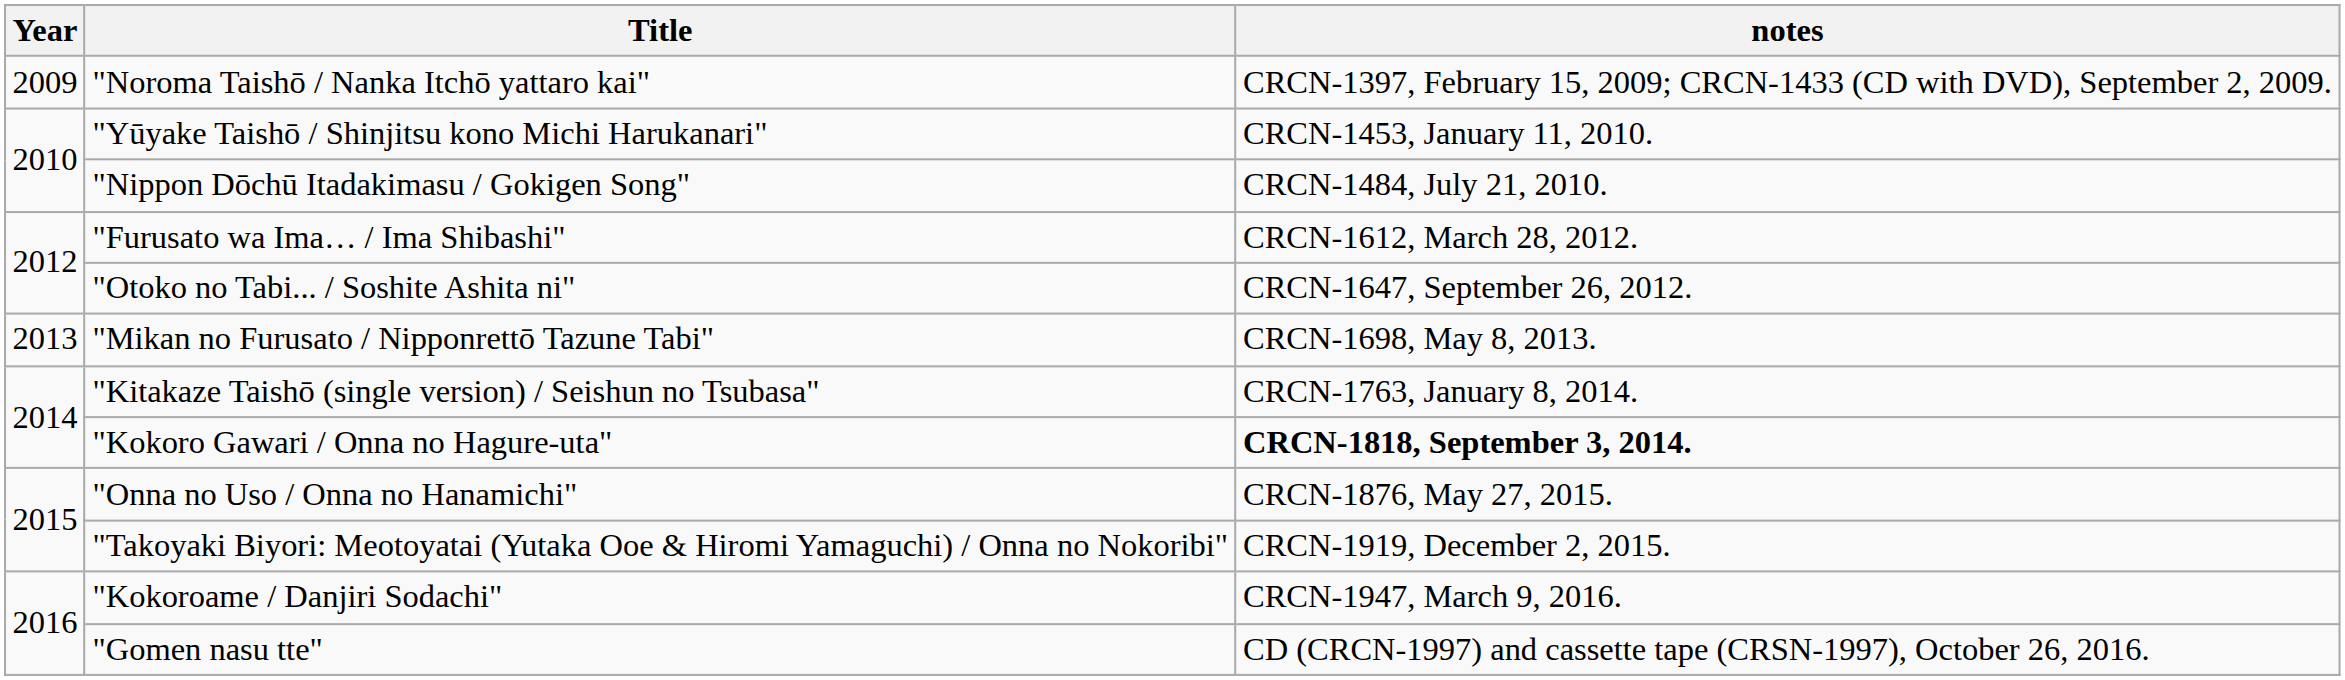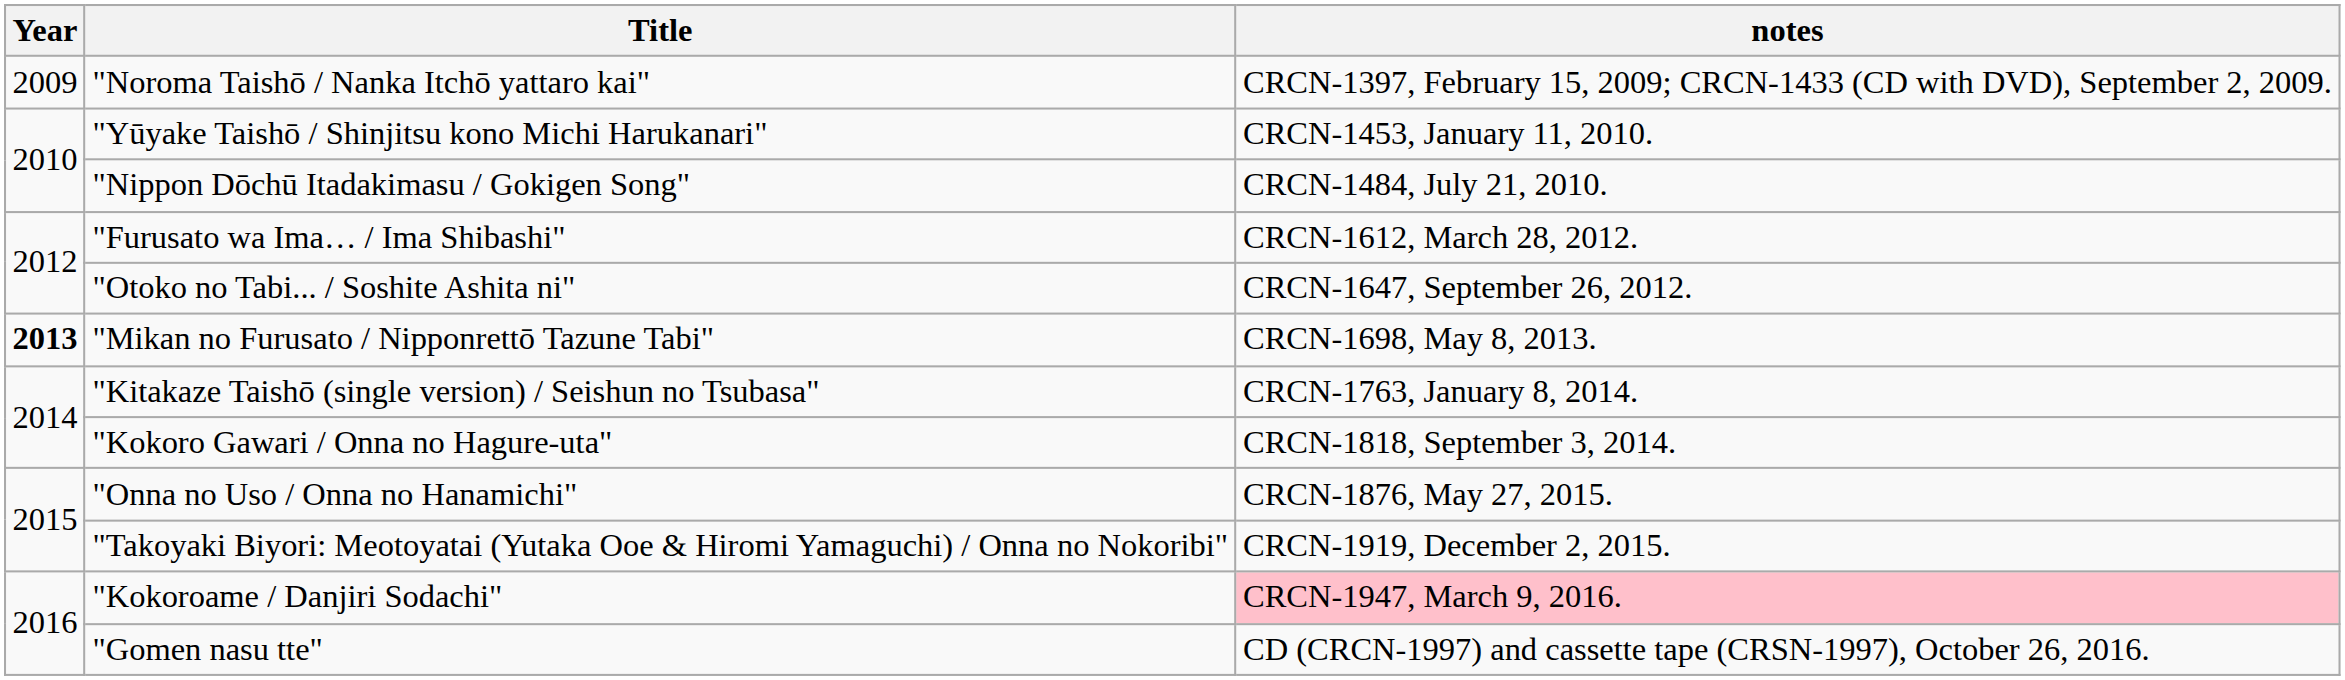"Mikan no Furusato / Nipponrettō Tazune Tabi" | Year: normal -> bold
"Kokoro Gawari / Onna no Hagure-uta" | notes: bold -> normal
"Kokoroame / Danjiri Sodachi" | notes: no background -> pink background
